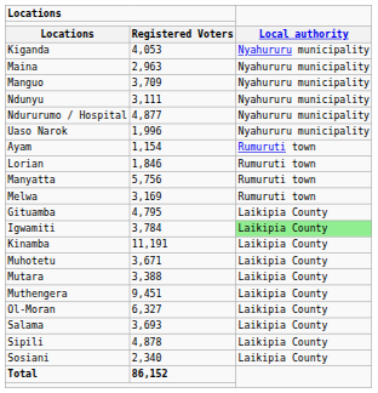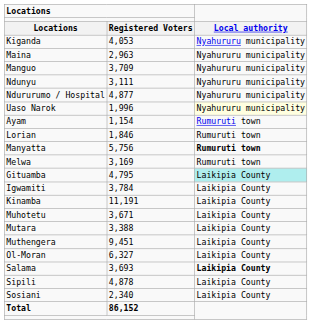Uaso Narok | column 3: no background -> lightyellow background
Manyatta | column 3: normal -> bold
Gituamba | column 3: no background -> paleturquoise background
Igwamiti | column 3: lightgreen background -> no background
Salama | column 3: normal -> bold
